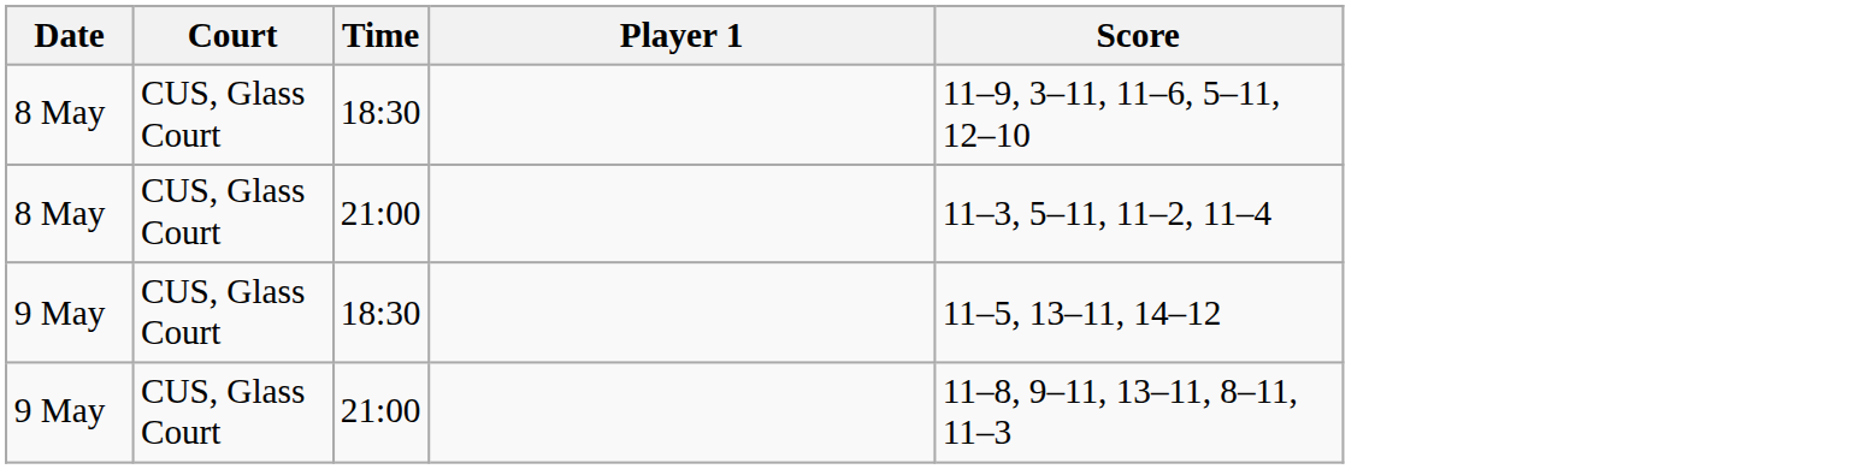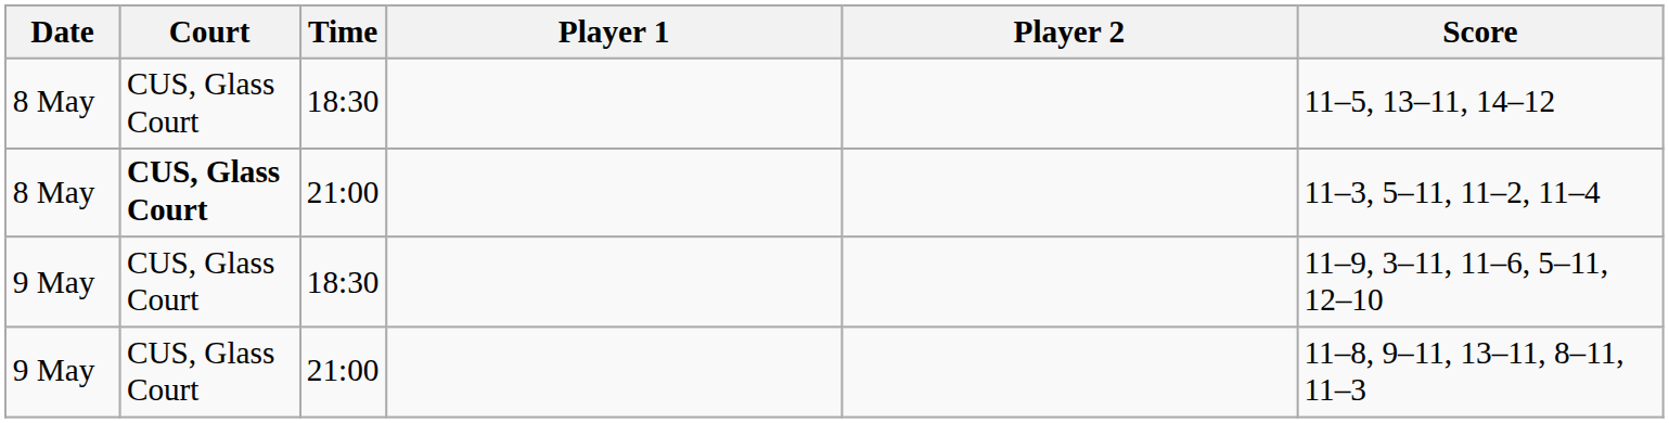+ column: Player 2
8 May / 18:30 | Score: 11–9, 3–11, 11–6, 5–11, 12–10 -> 11–5, 13–11, 14–12
8 May / 21:00 | Court: normal -> bold
9 May / 18:30 | Score: 11–5, 13–11, 14–12 -> 11–9, 3–11, 11–6, 5–11, 12–10
